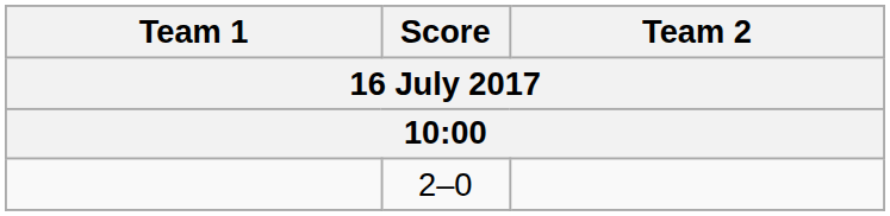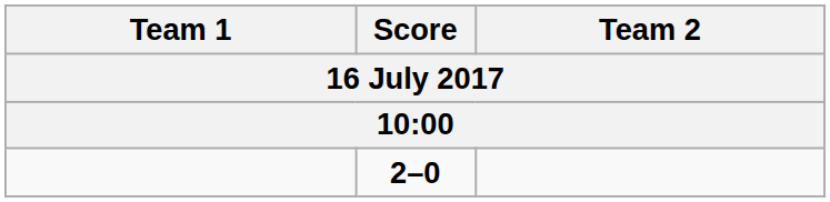row 4 | Score: normal -> bold
